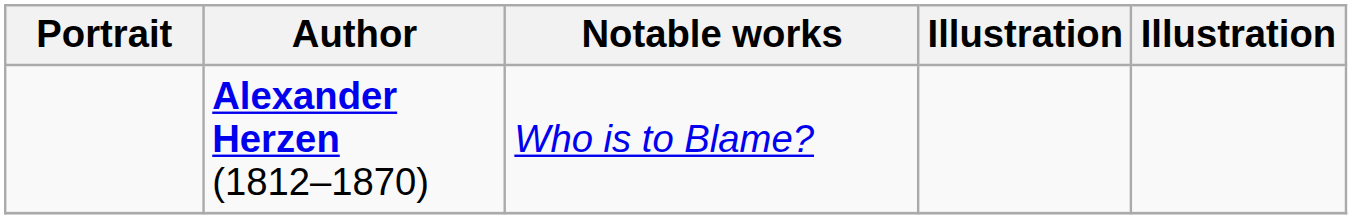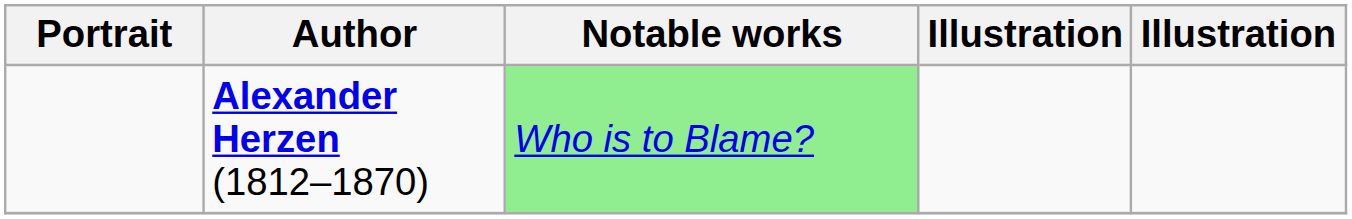Alexander Herzen (1812–1870) | Notable works: no background -> lightgreen background
